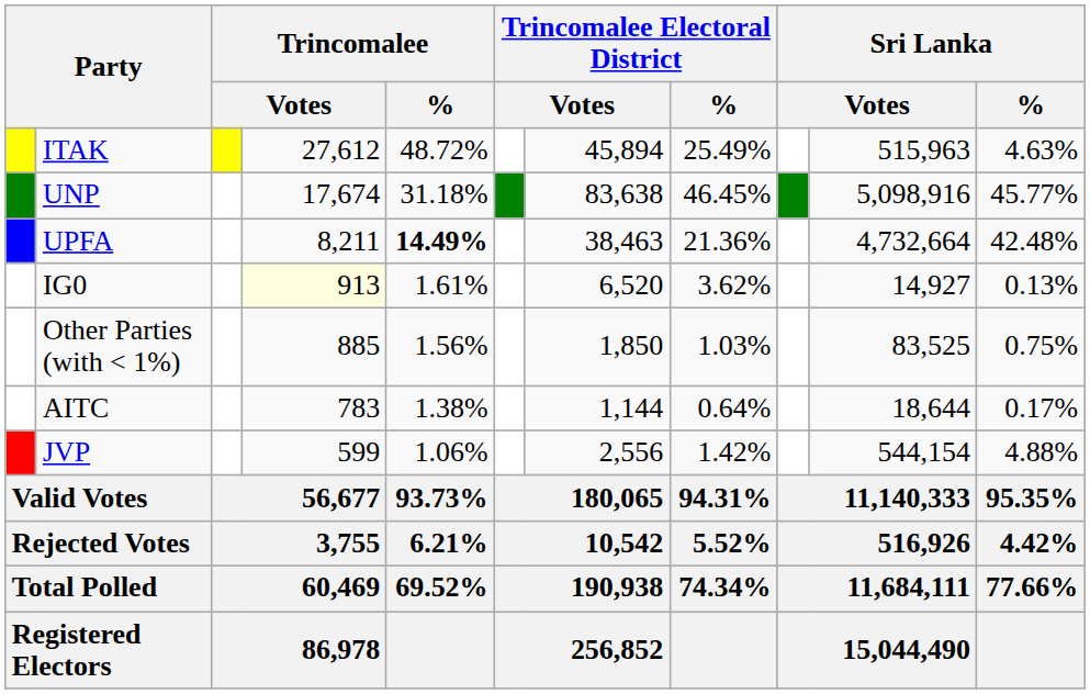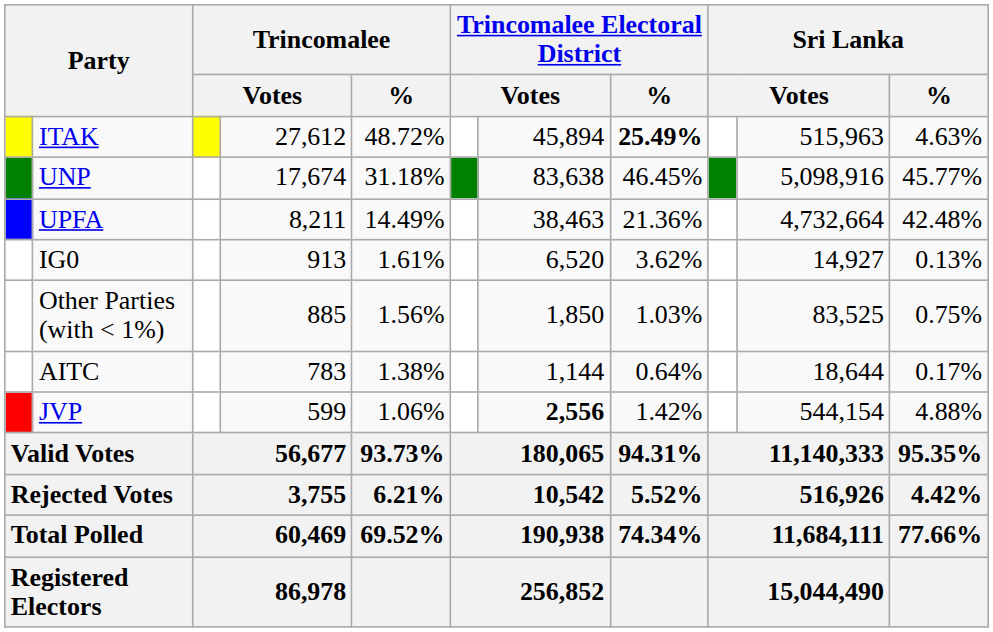ITAK | Trincomalee Electoral District / %: normal -> bold
UPFA | Trincomalee / %: bold -> normal
IG0 | column 4: lightyellow background -> no background
JVP | column 7: normal -> bold
